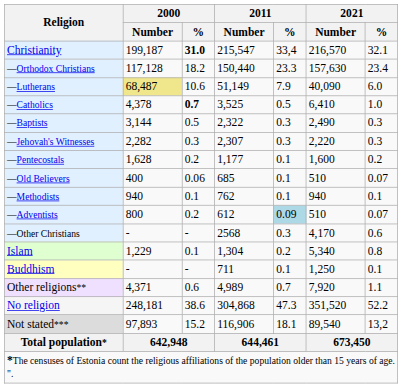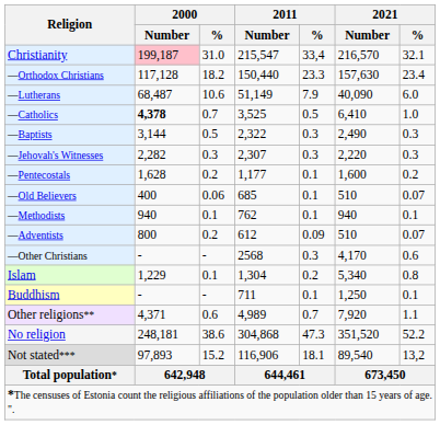Christianity | 2000 / Number: no background -> pink background
Christianity | 2000 / %: bold -> normal
—Lutherans | 2000 / Number: khaki background -> no background
—Catholics | 2000 / Number: normal -> bold
—Catholics | 2000 / %: bold -> normal
—Adventists | 2011 / %: lightblue background -> no background
